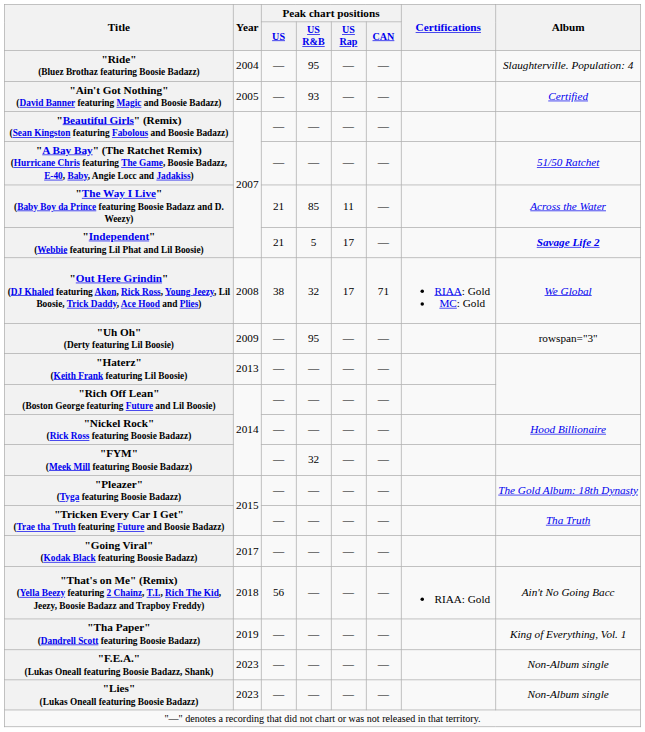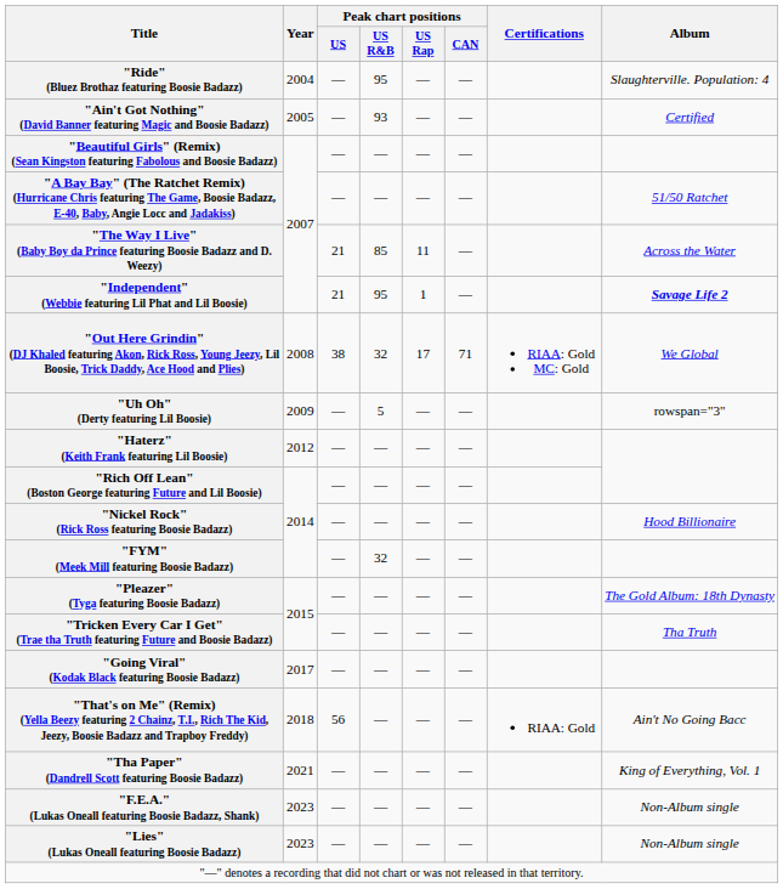"Independent" (Webbie featuring Lil Phat and Lil Boosie) | Peak chart positions / US R&B: 5 -> 95
"Independent" (Webbie featuring Lil Phat and Lil Boosie) | Peak chart positions / US Rap: 17 -> 1
"Uh Oh" (Derty featuring Lil Boosie) | Peak chart positions / US R&B: 95 -> 5
"Haterz" (Keith Frank featuring Lil Boosie) | Year: 2013 -> 2012
"Tha Paper" (Dandrell Scott featuring Boosie Badazz) | Year: 2019 -> 2021
